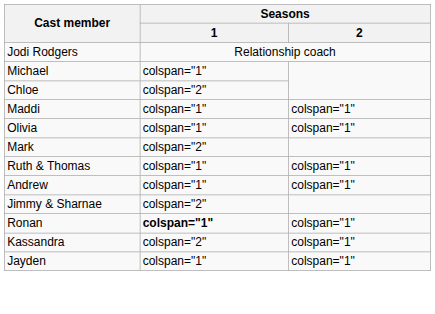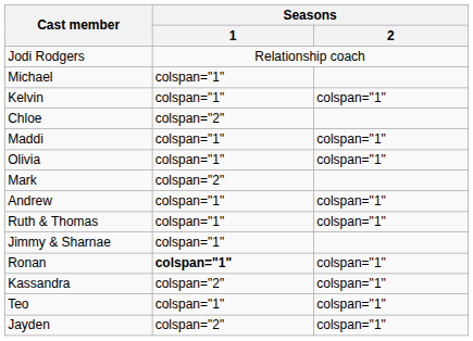+ row: Kelvin | colspan="1" | colspan="1"
rows swapped: Andrew <-> Ruth & Thomas
Jimmy & Sharnae | Seasons / 1: colspan="2" -> colspan="1"
+ row: Teo | colspan="1" | colspan="1"
Jayden | Seasons / 1: colspan="1" -> colspan="2"
